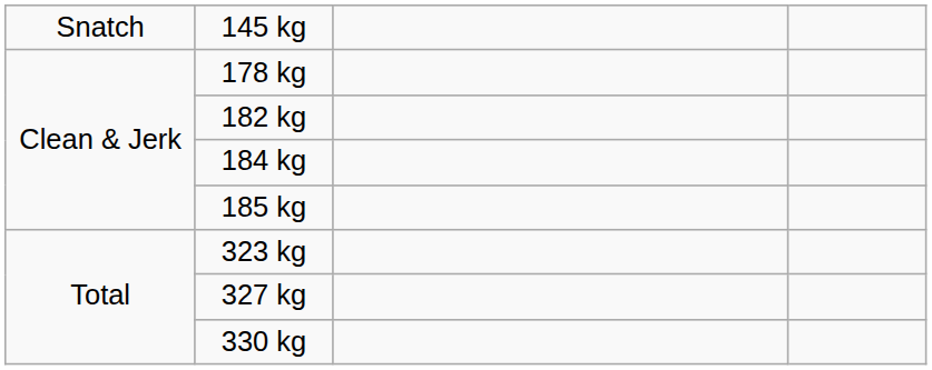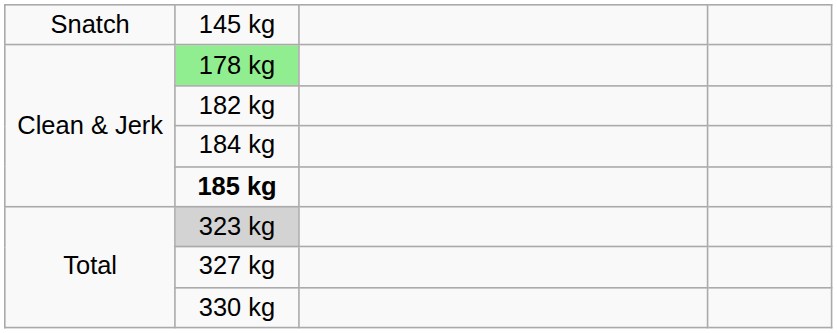178 kg | column 2: no background -> lightgreen background
185 kg | column 2: normal -> bold
323 kg | column 2: no background -> lightgrey background
